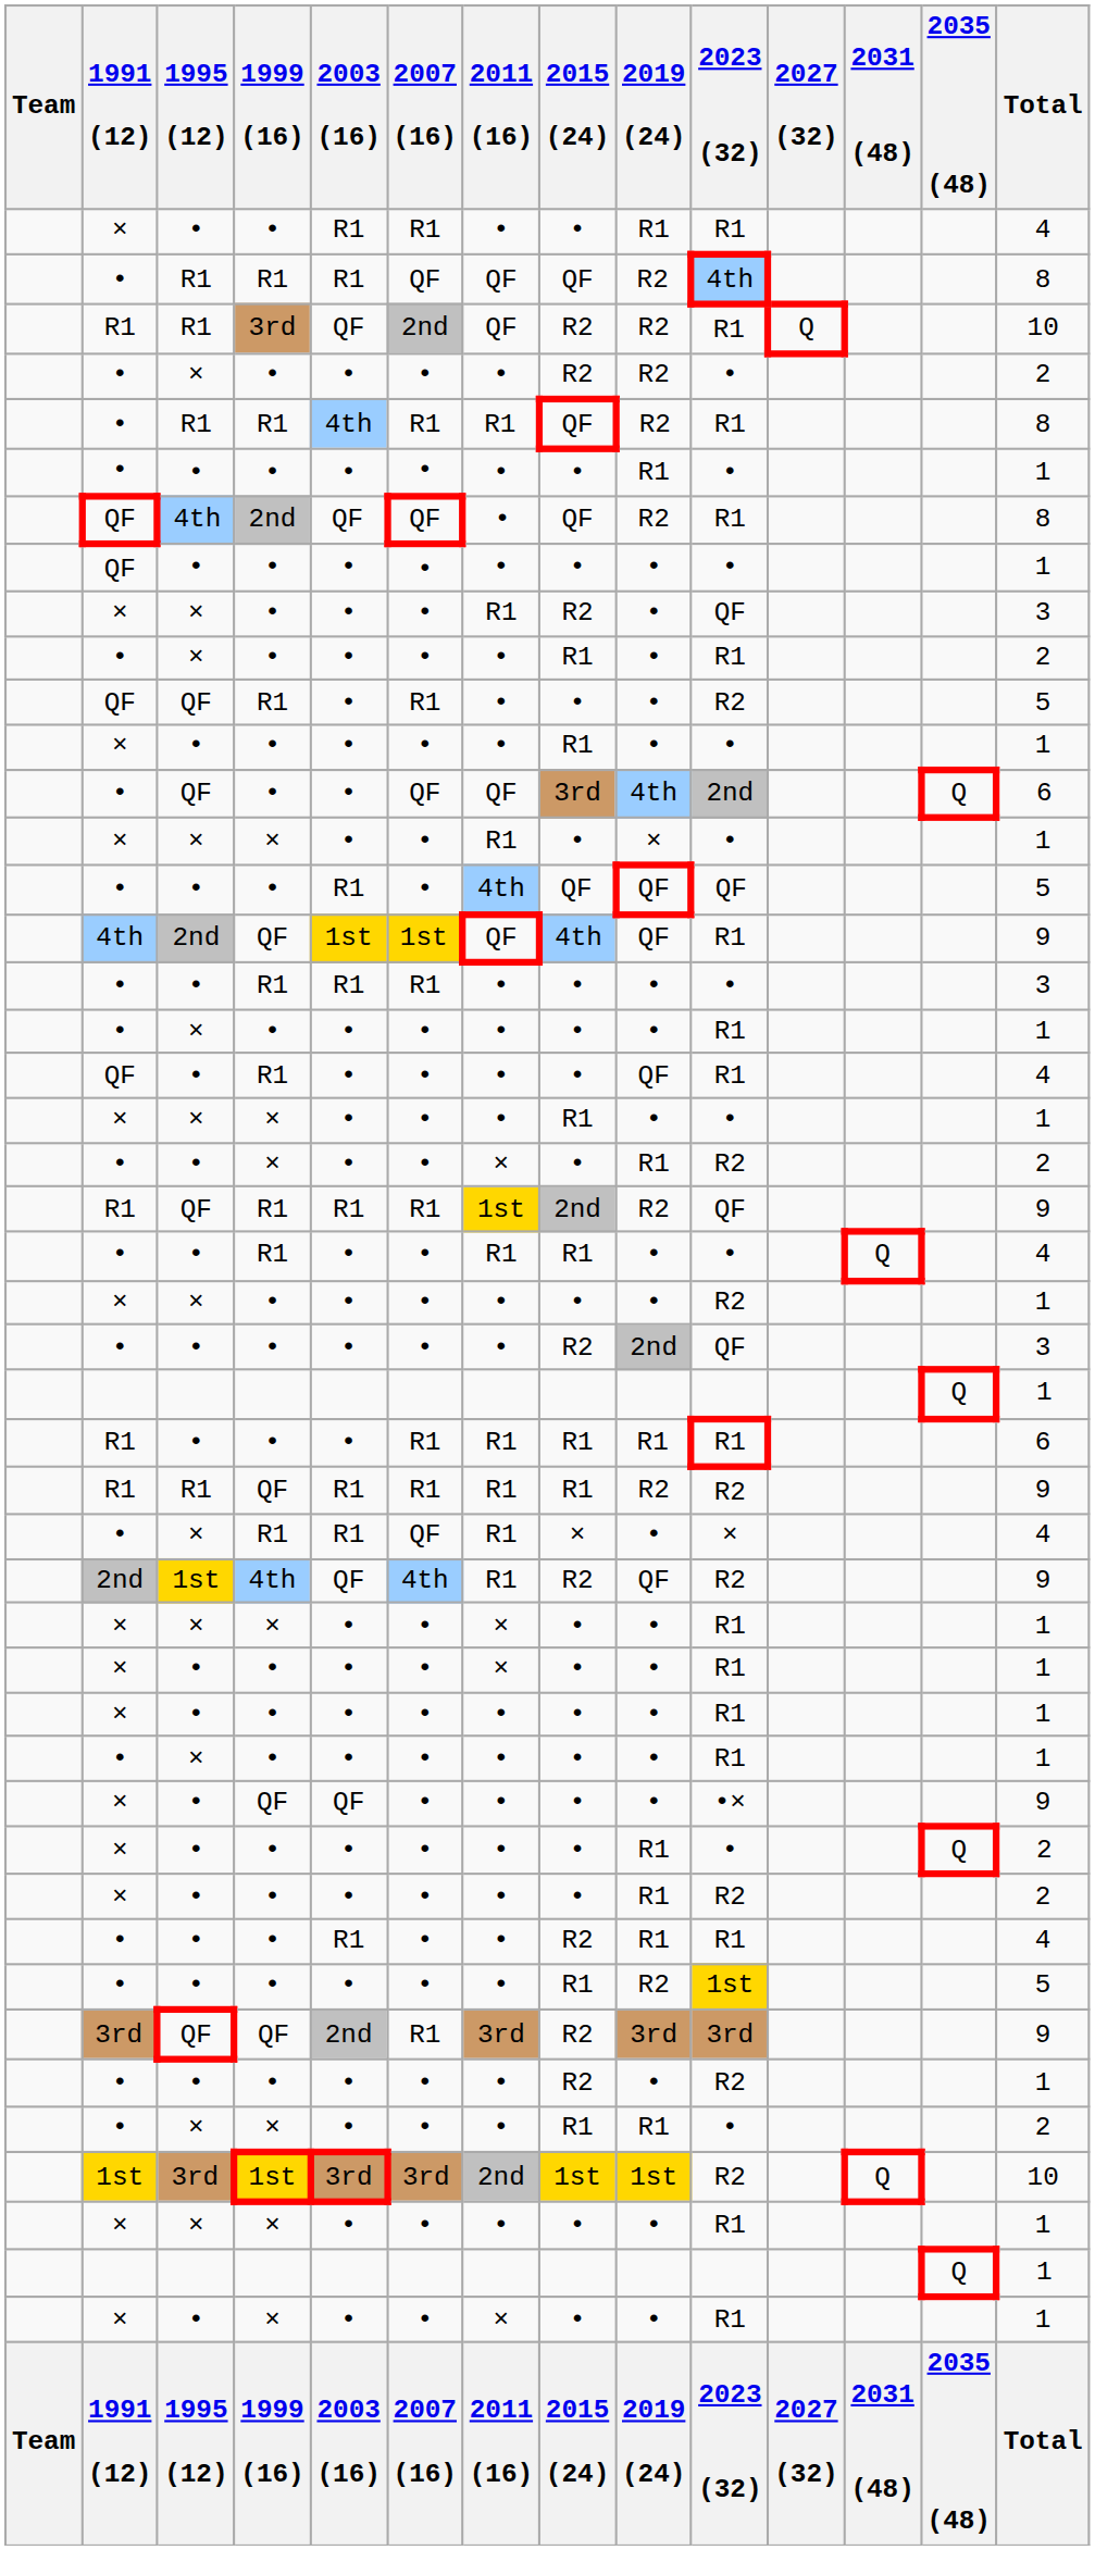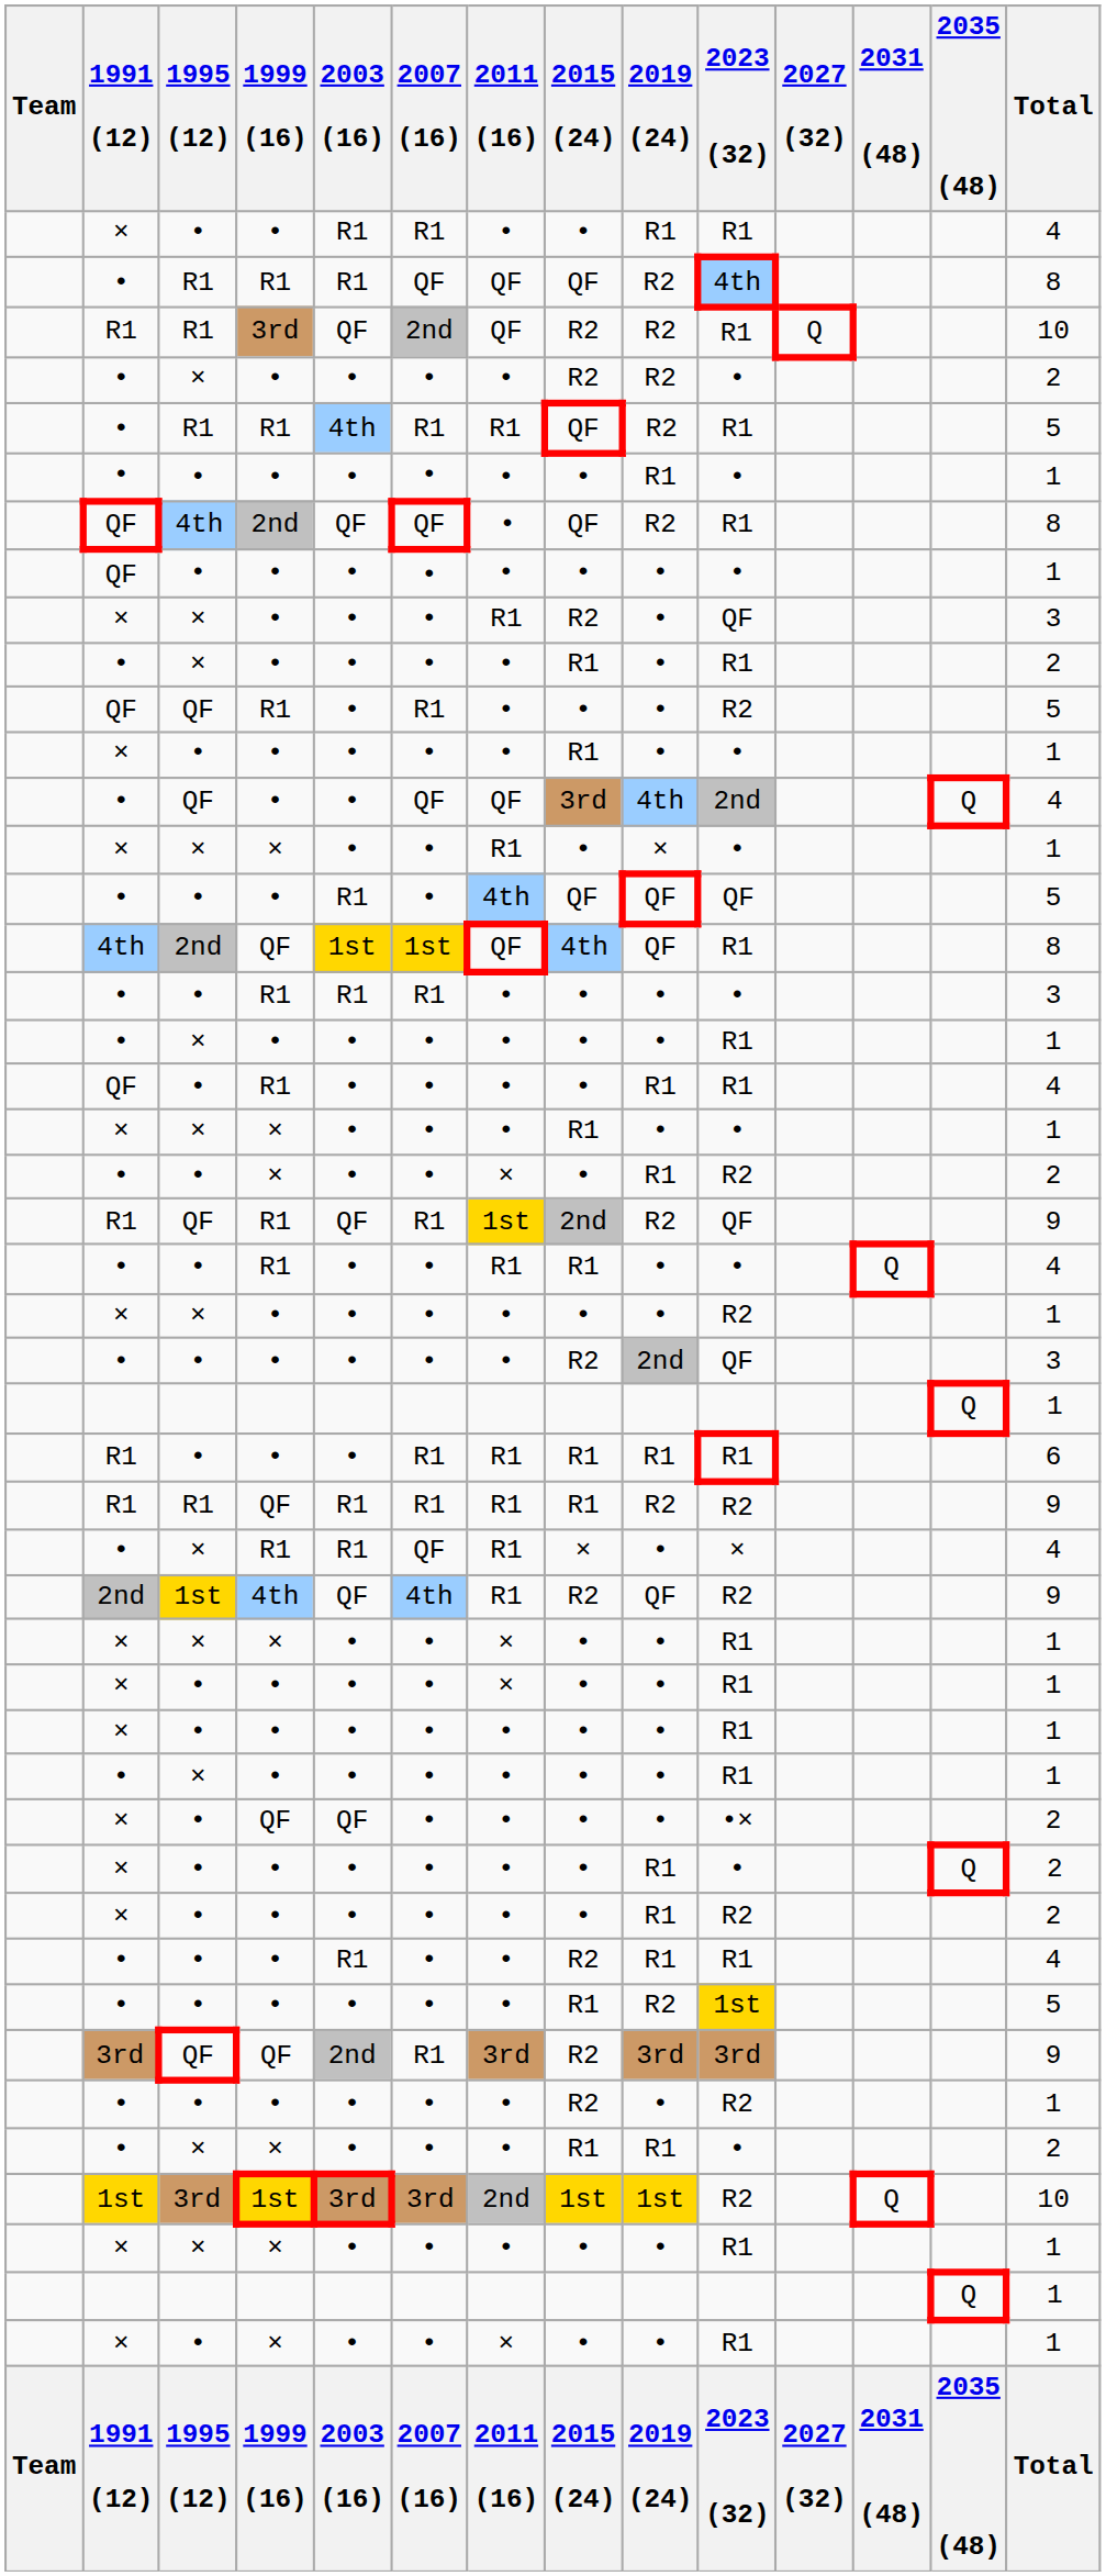row 6 | Total: 8 -> 5
row 14 | Total: 6 -> 4
row 17 | Total: 9 -> 8
row 20 | 2019 (24): QF -> R1
row 23 | 2003 (16): R1 -> QF
row 36 | Total: 9 -> 2
